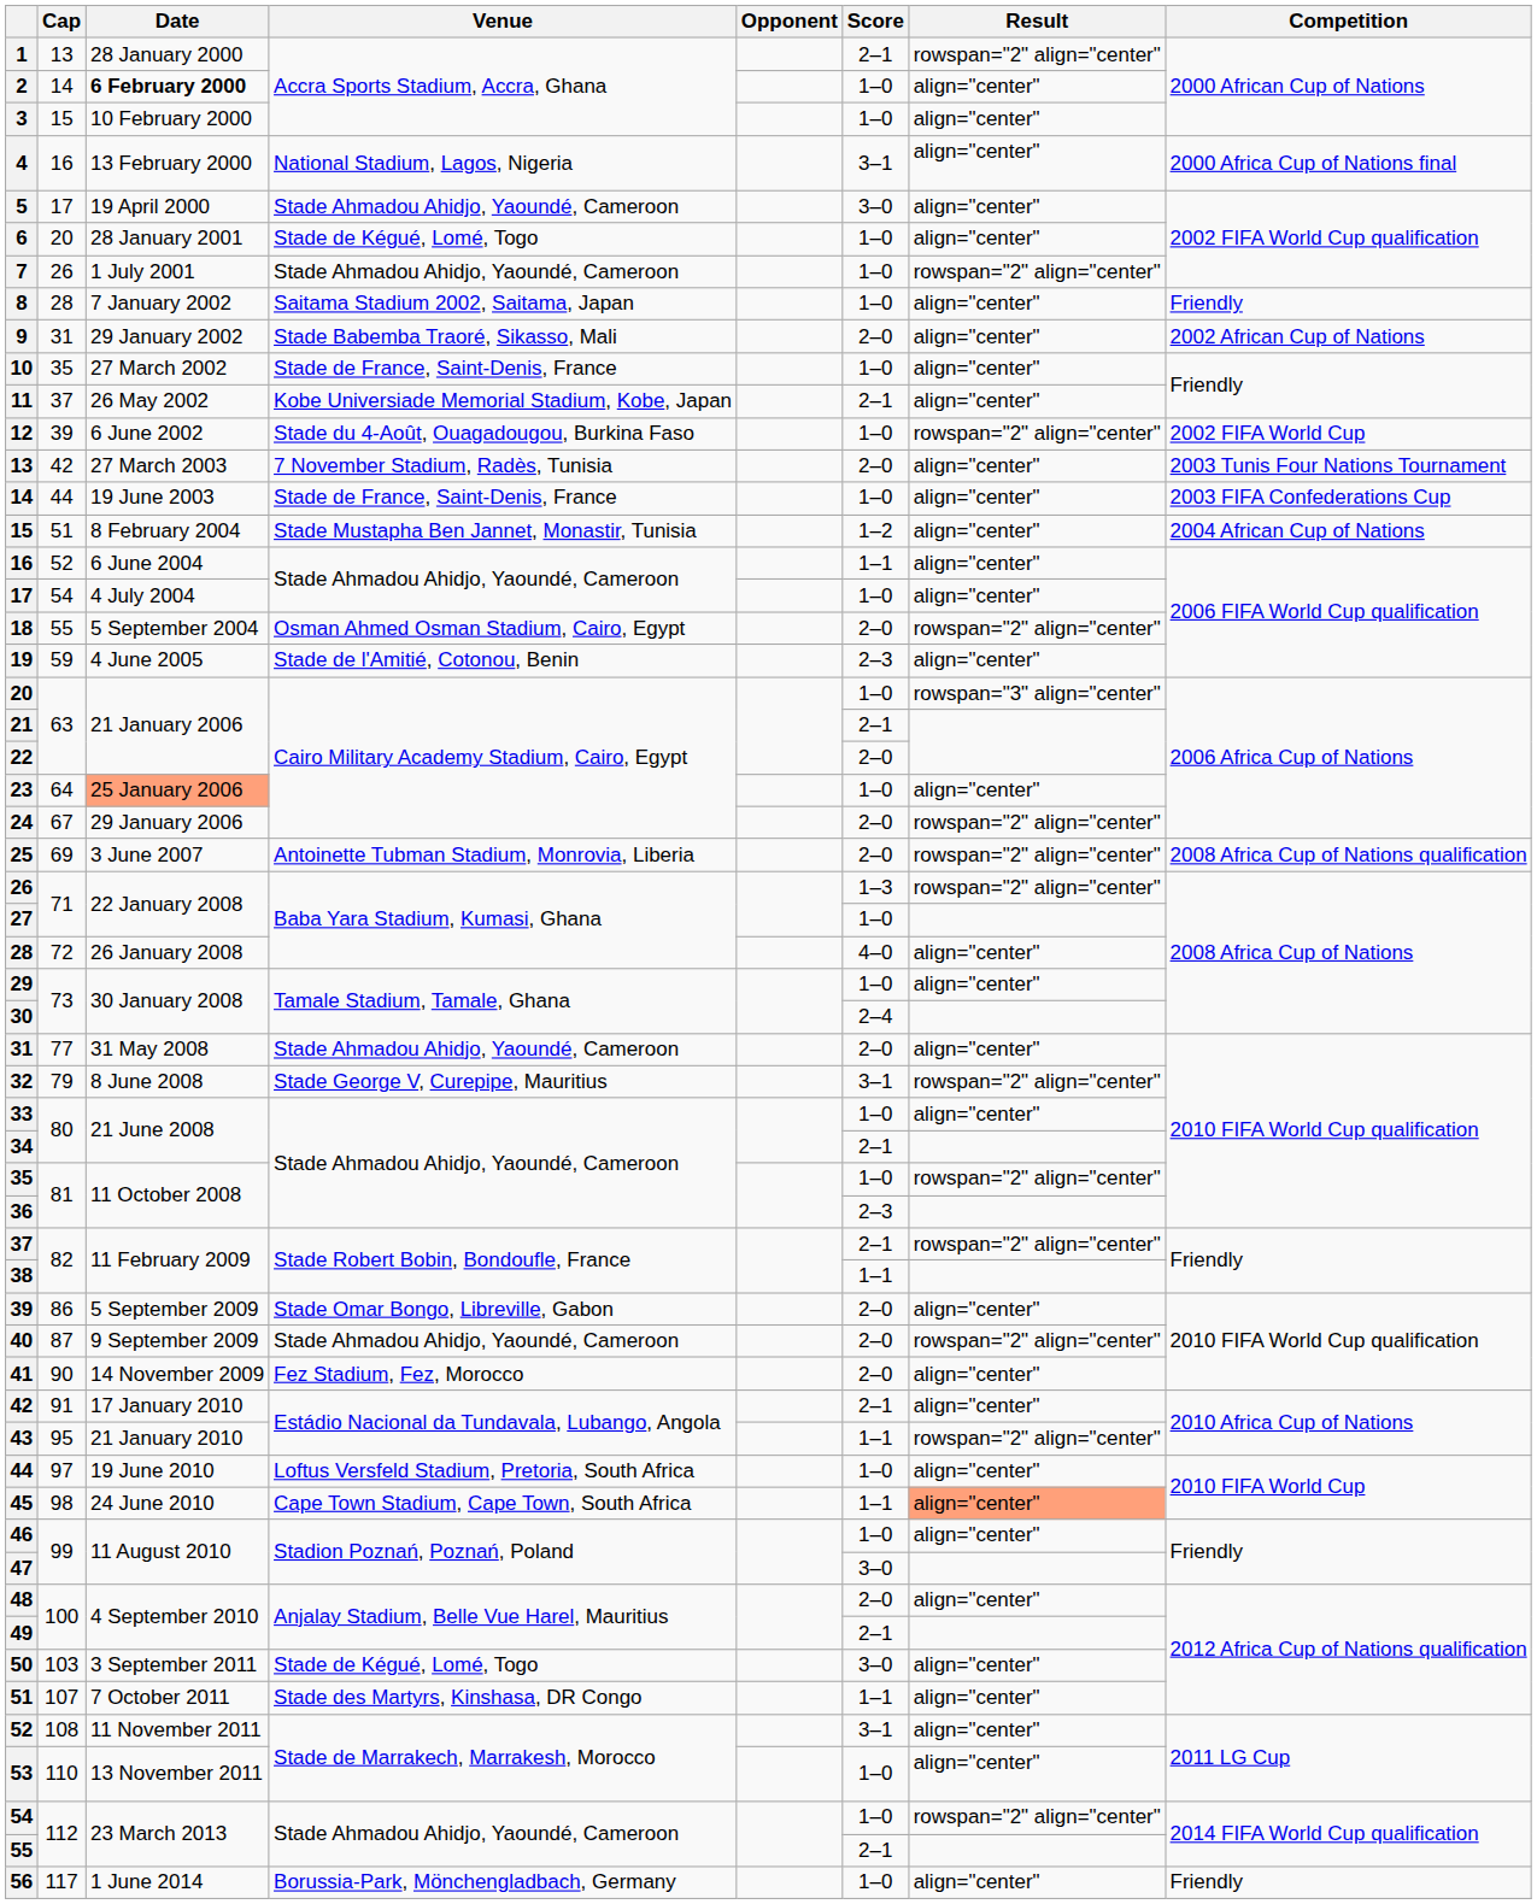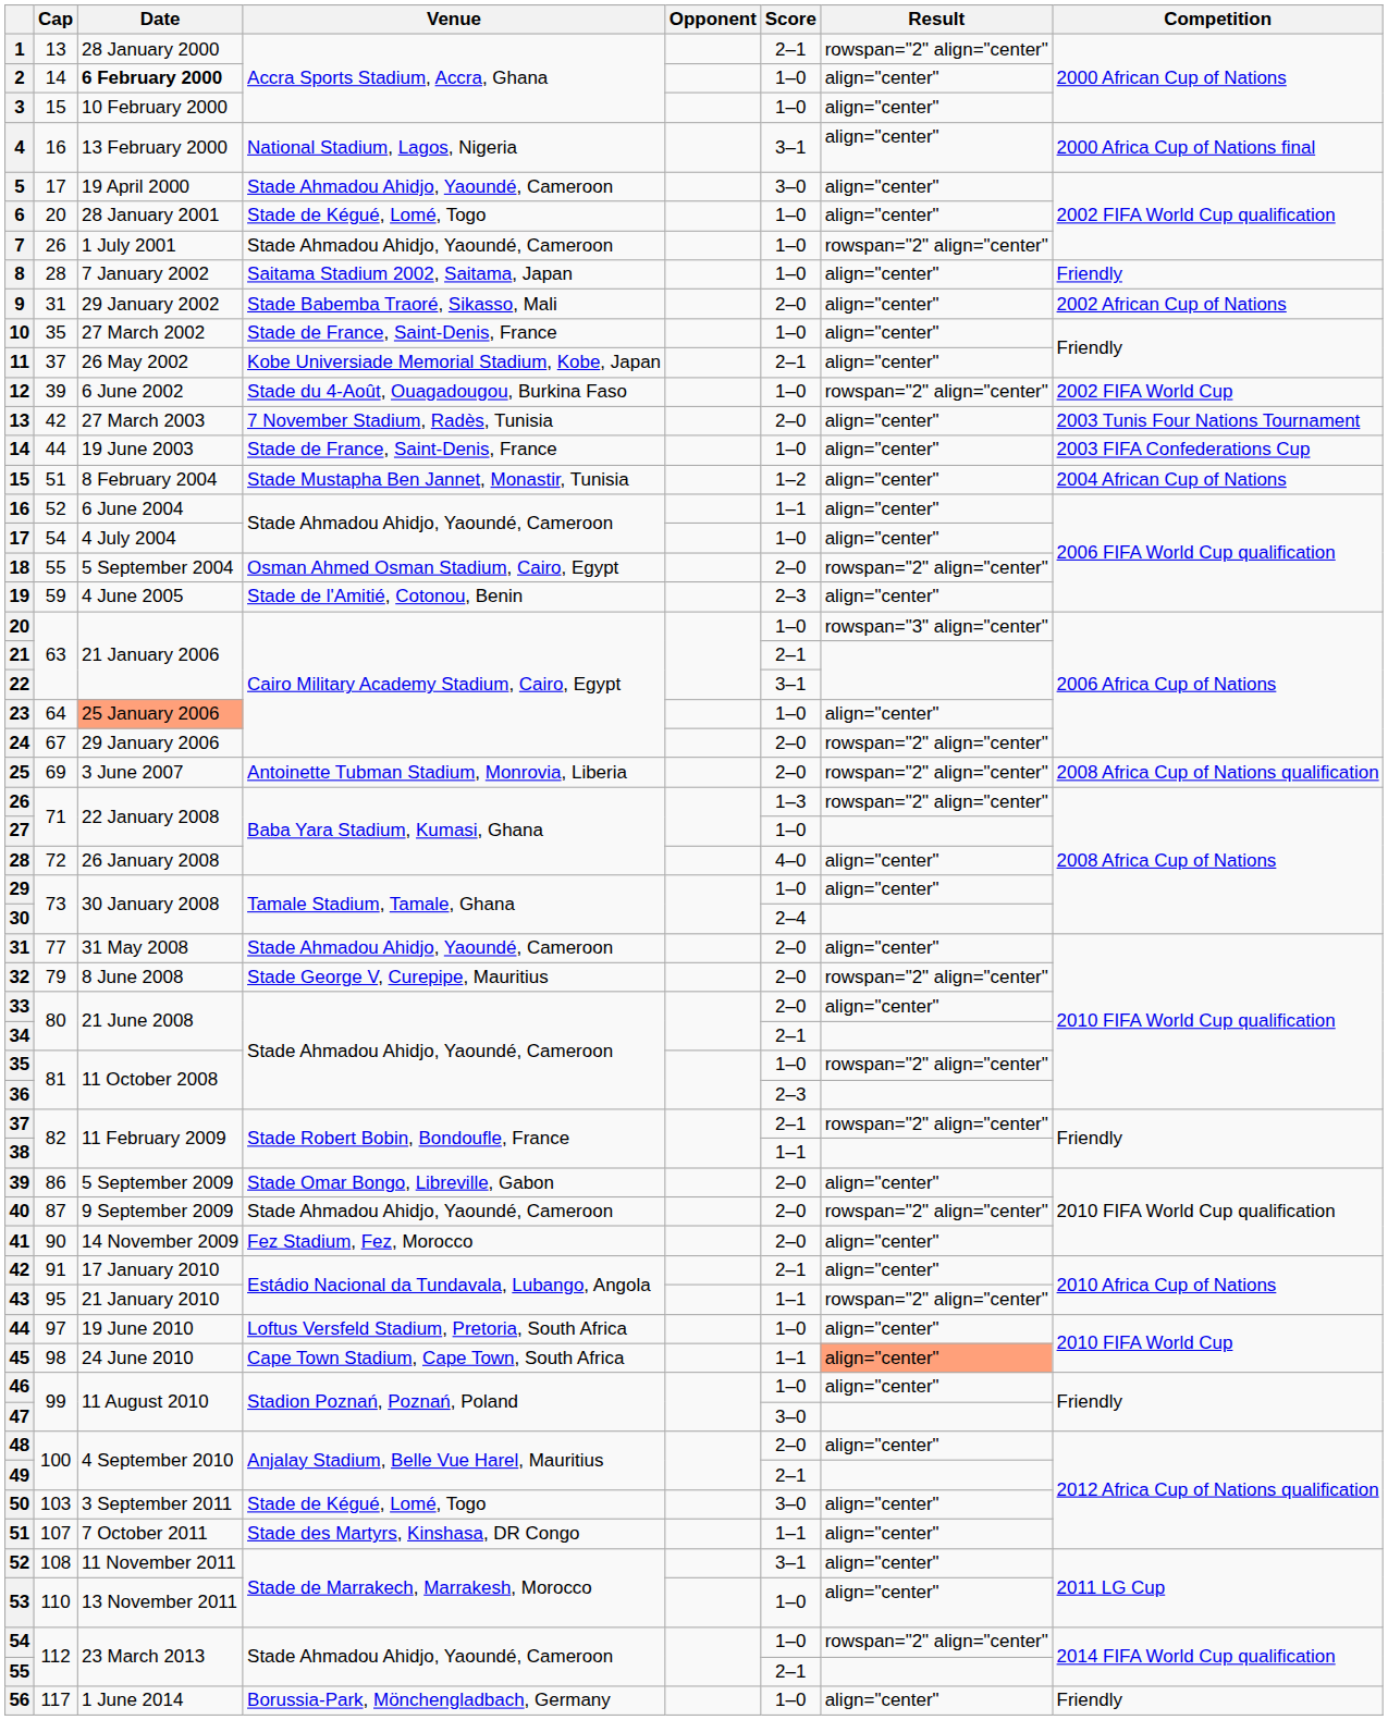22 | Score: 2–0 -> 3–1
32 | Score: 3–1 -> 2–0
33 | Score: 1–0 -> 2–0
